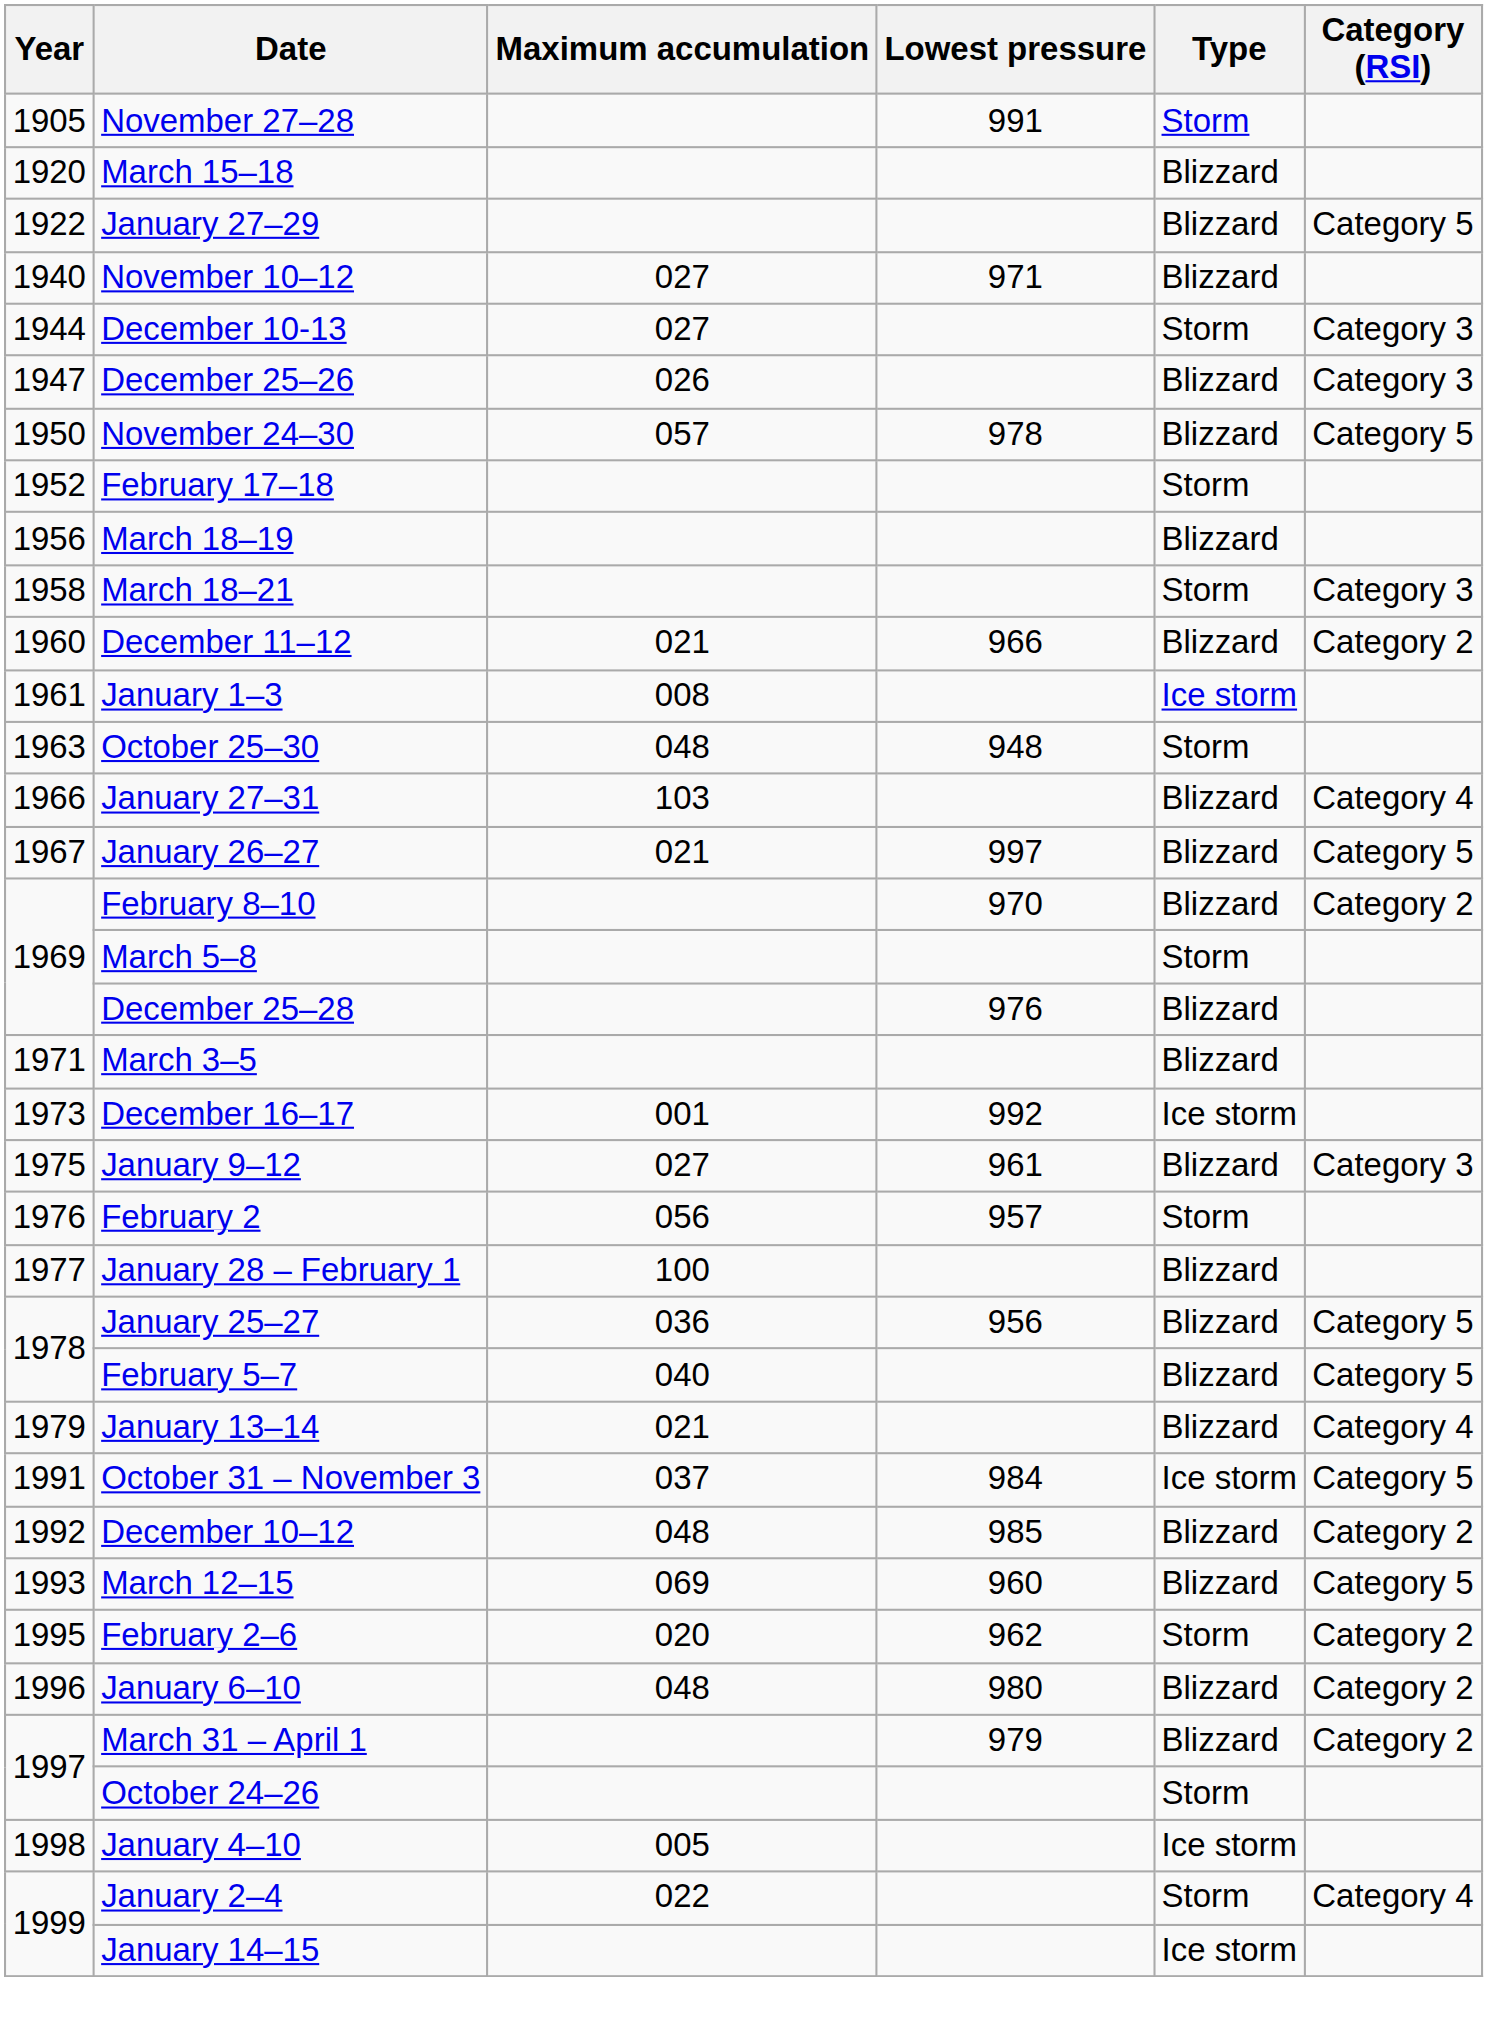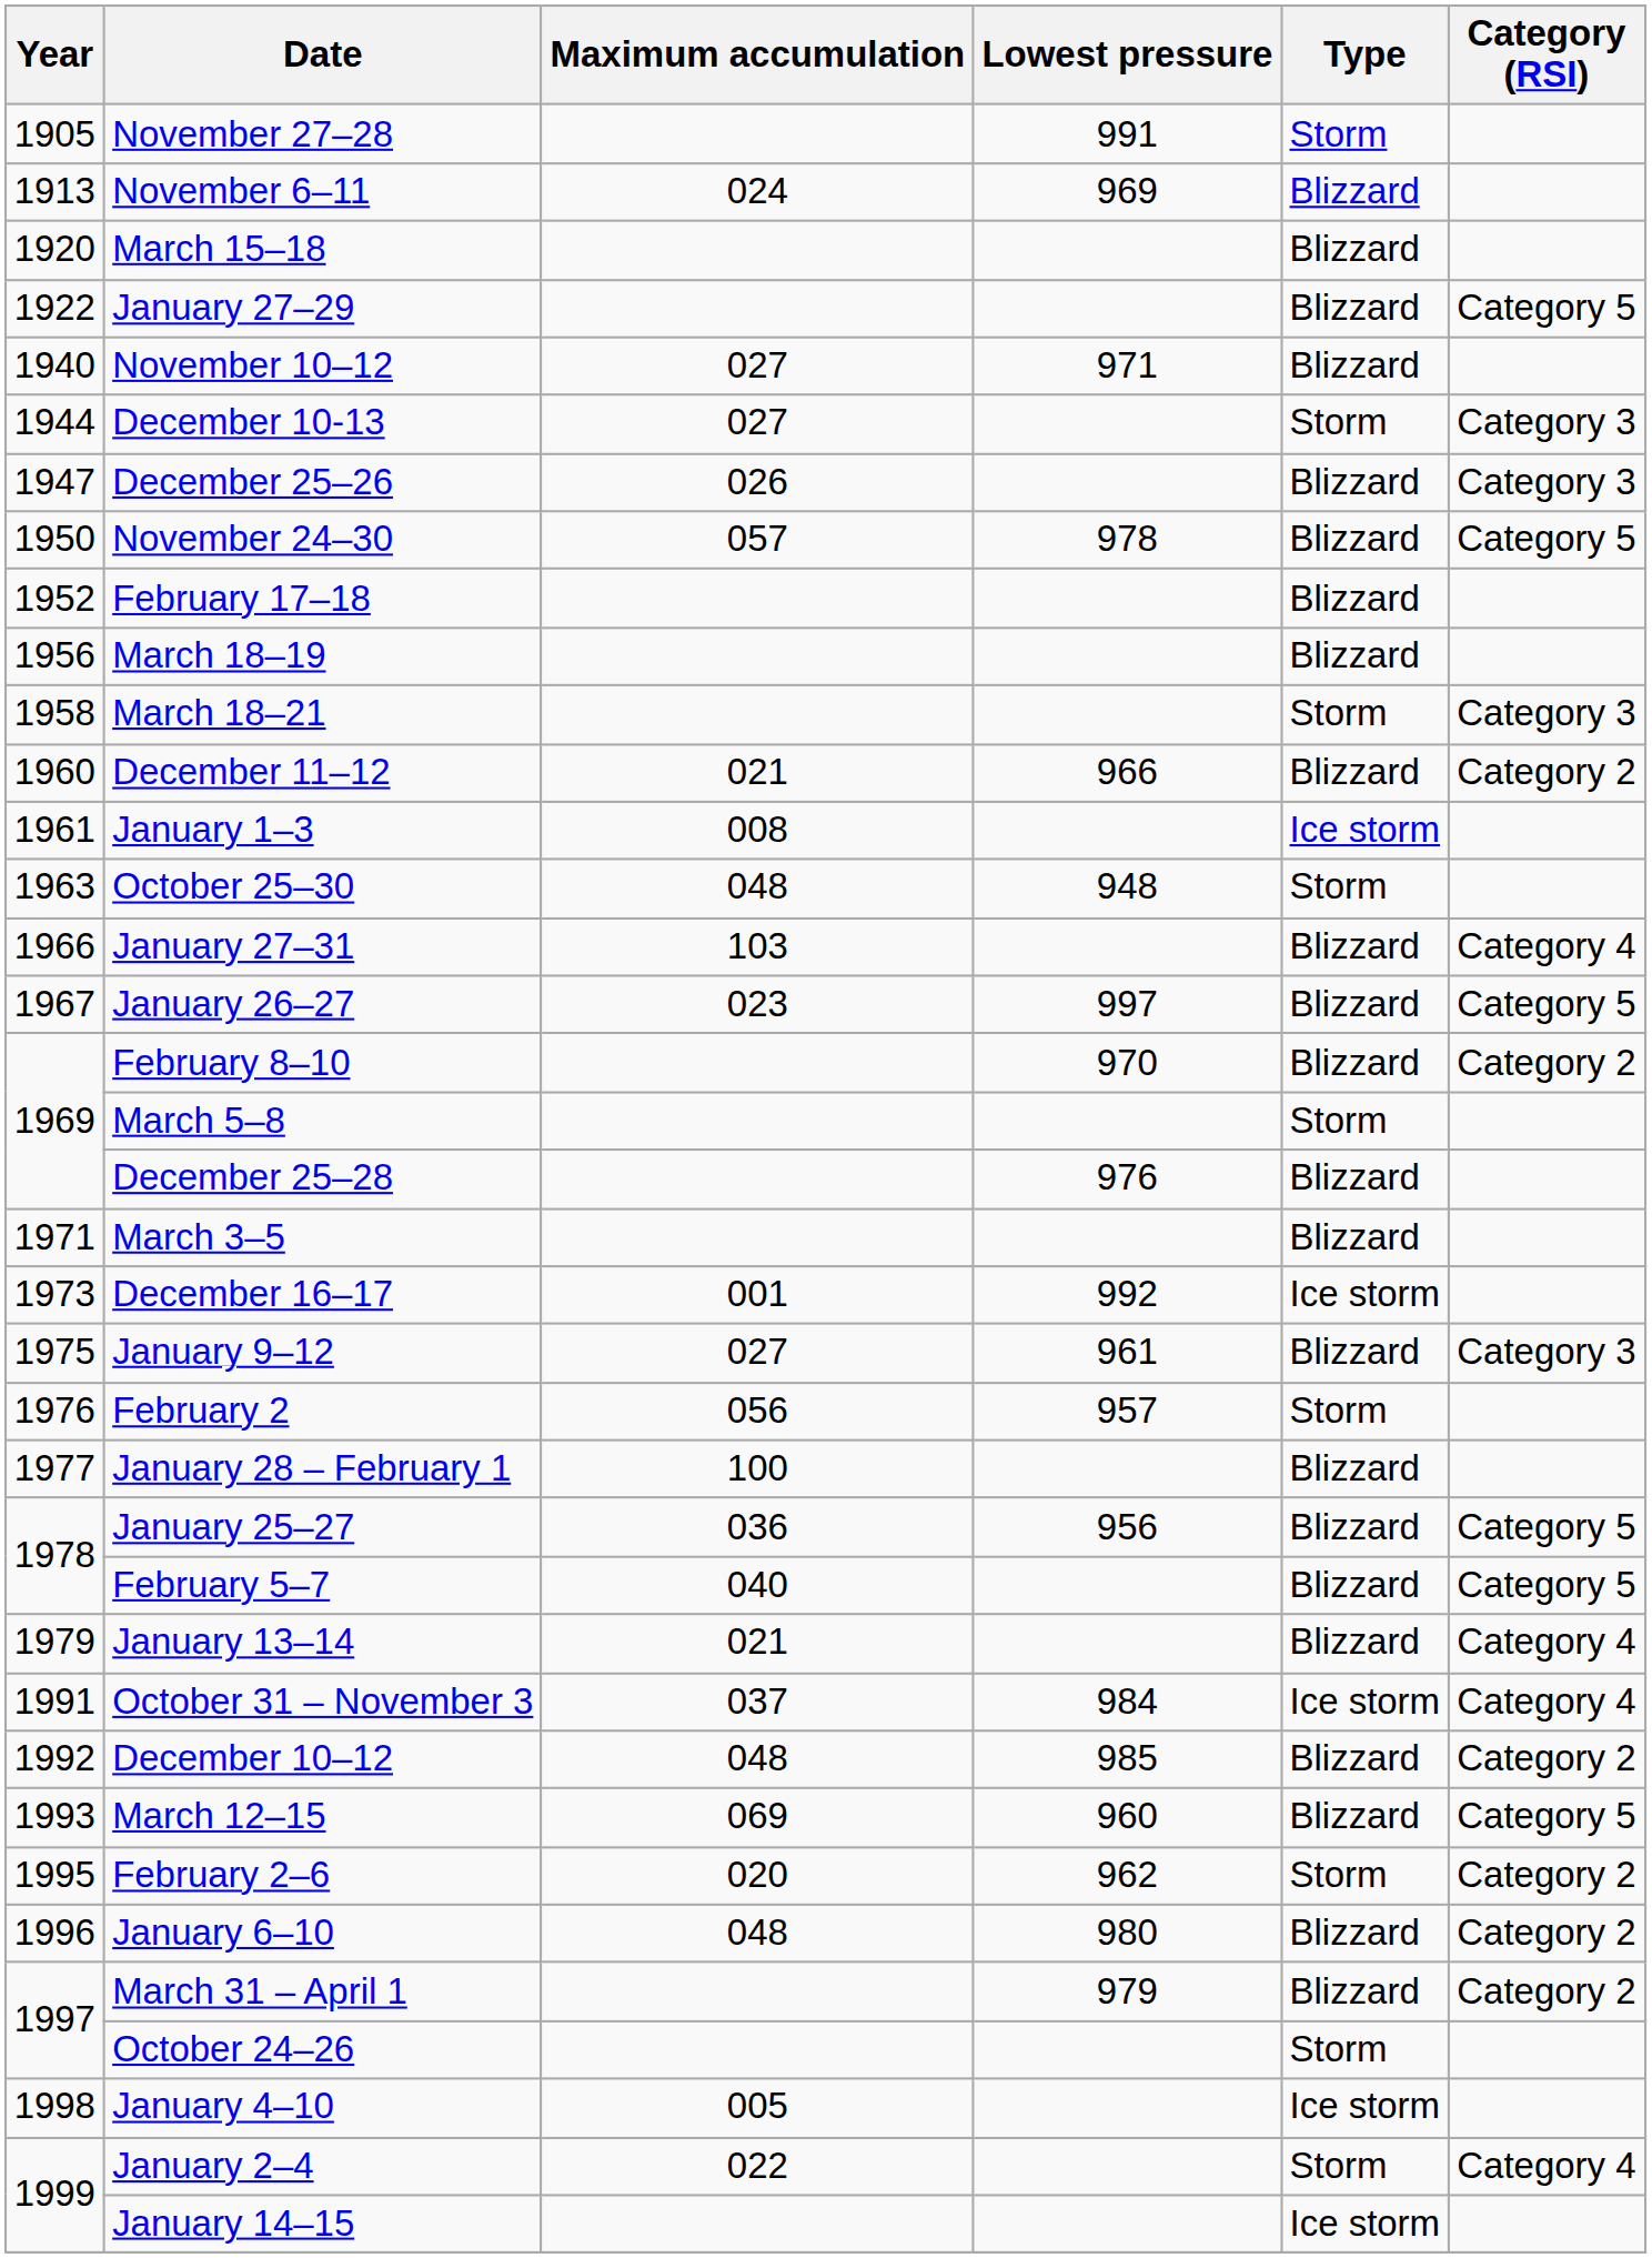+ row: 1913 | November 6–11 | 024 | 969 | Blizzard
February 17–18 | Type: Storm -> Blizzard
January 26–27 | Maximum accumulation: 021 -> 023
October 31 – November 3 | Category (RSI): Category 5 -> Category 4
